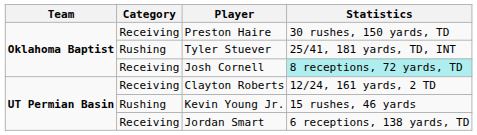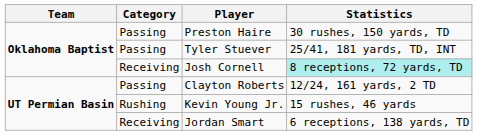Preston Haire | Category: Receiving -> Passing
Tyler Stuever | Category: Rushing -> Passing
Clayton Roberts | Category: Receiving -> Passing
